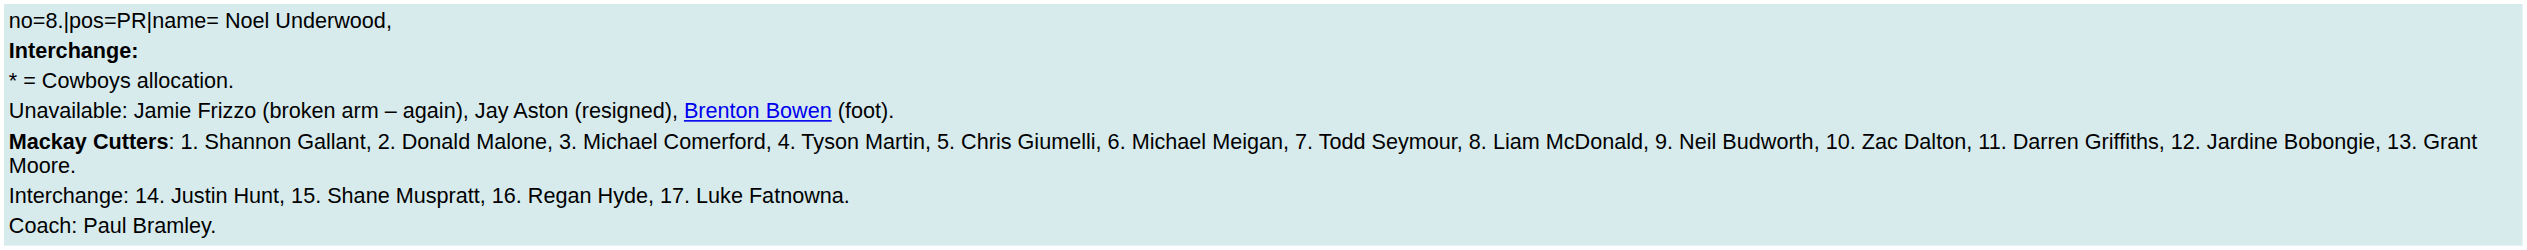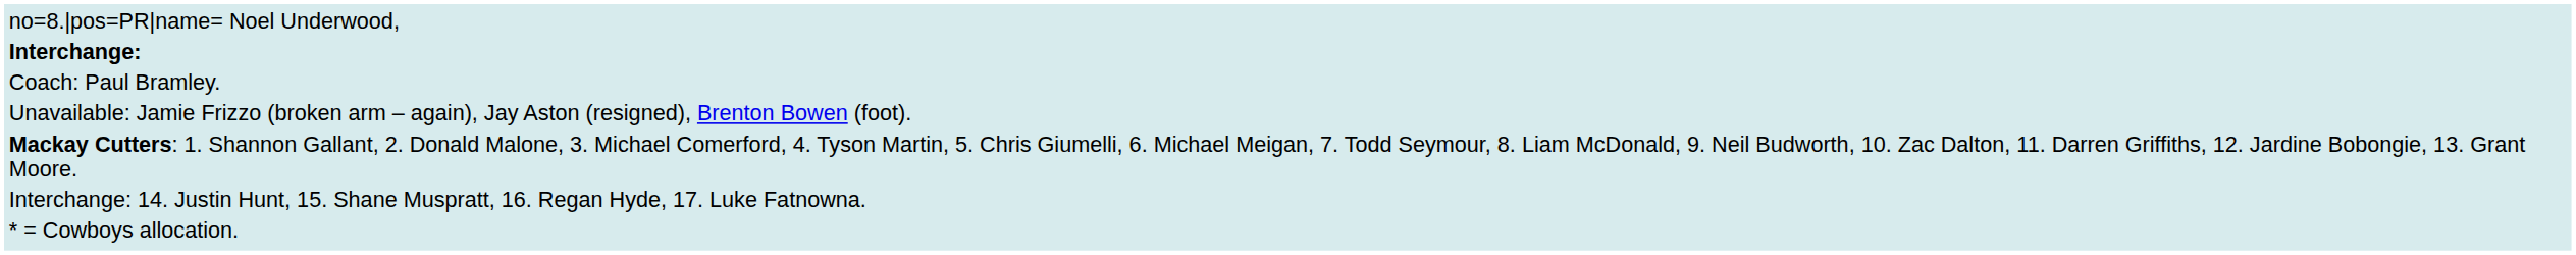row 3 | column 1: * = Cowboys allocation. -> Coach: Paul Bramley.
row 7 | column 1: Coach: Paul Bramley. -> * = Cowboys allocation.
